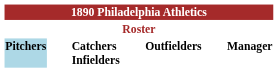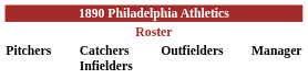Pitchers | column 1: lightblue background -> no background
